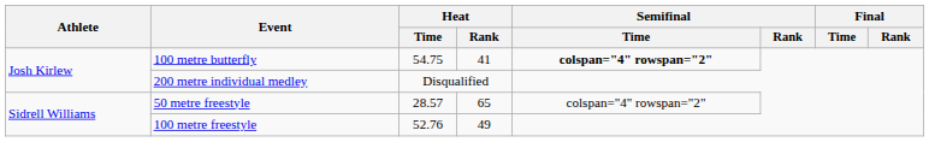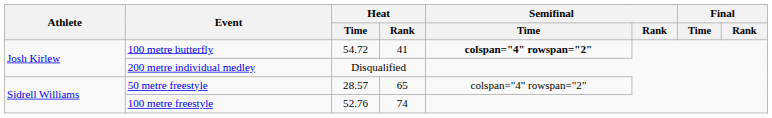100 metre butterfly | Heat / Time: 54.75 -> 54.72
100 metre freestyle | Heat / Rank: 49 -> 74
